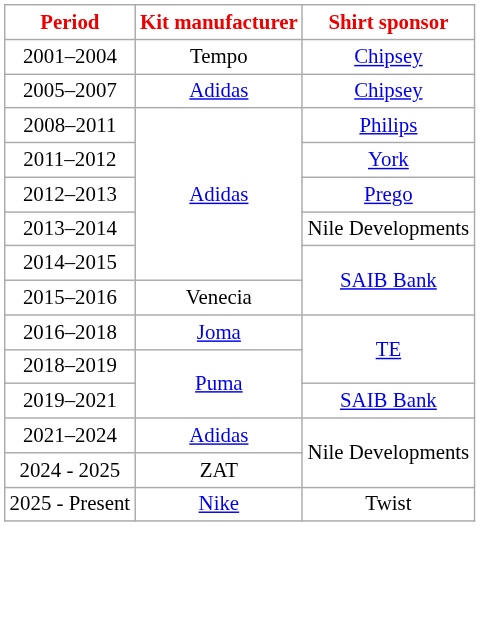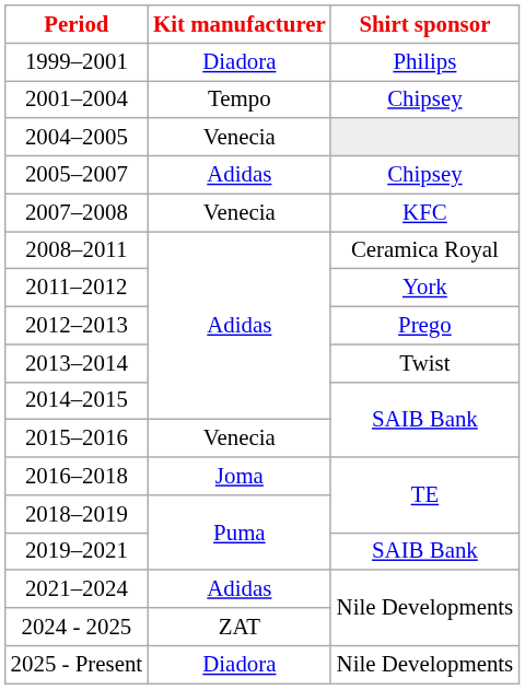+ row: 1999–2001 | Diadora | Philips
+ row: 2004–2005 | Venecia
+ row: 2007–2008 | Venecia | KFC
2008–2011 | Shirt sponsor: Philips -> Ceramica Royal
2013–2014 | Shirt sponsor: Nile Developments -> Twist
2025 - Present | Kit manufacturer: Nike -> Diadora
2025 - Present | Shirt sponsor: Twist -> Nile Developments
